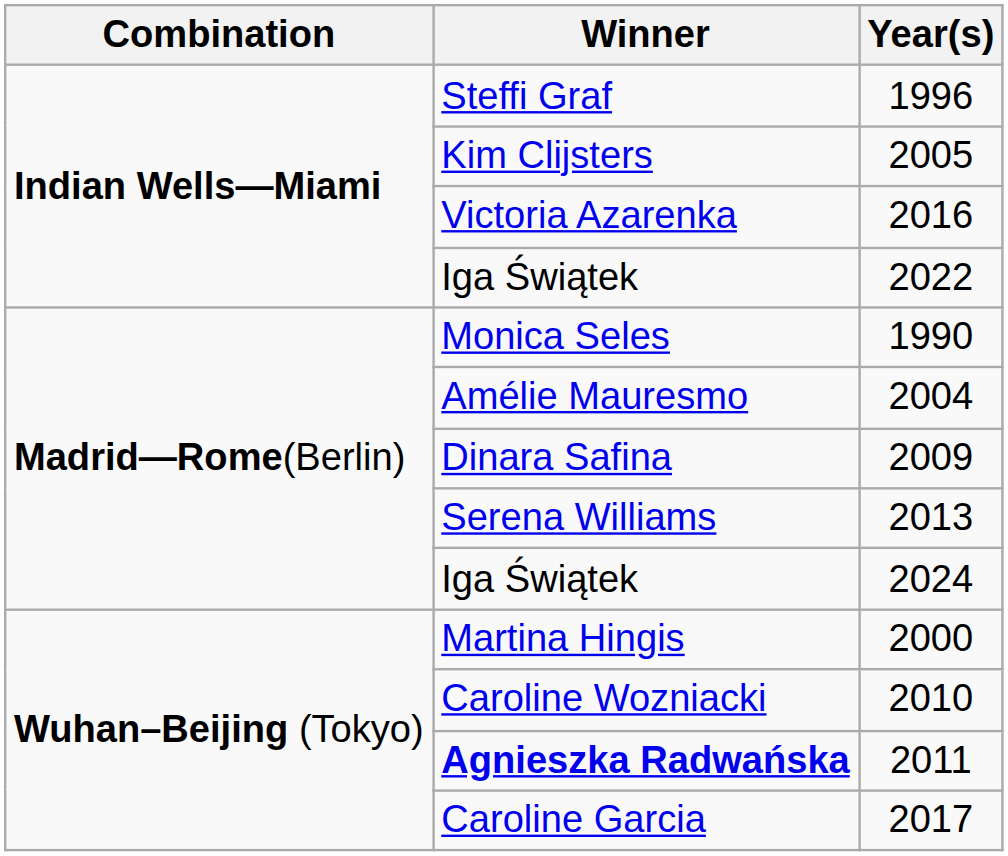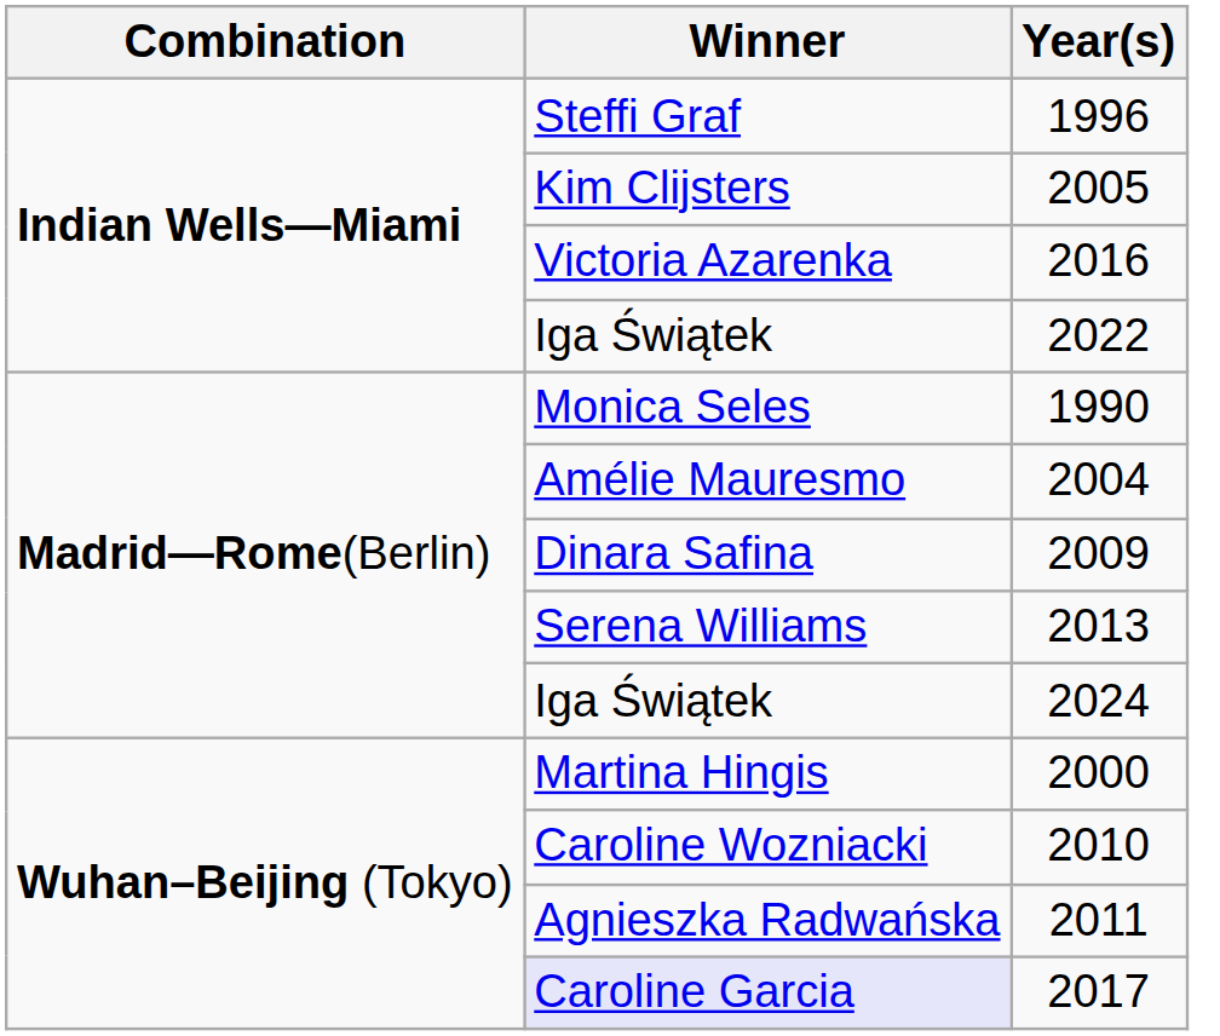Agnieszka Radwańska | Winner: bold -> normal
Caroline Garcia | Winner: no background -> lavender background
